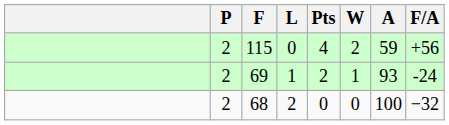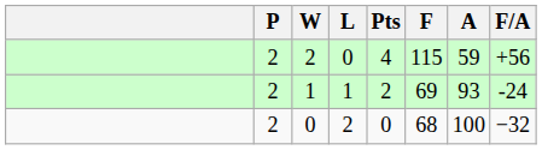columns swapped: W <-> F
